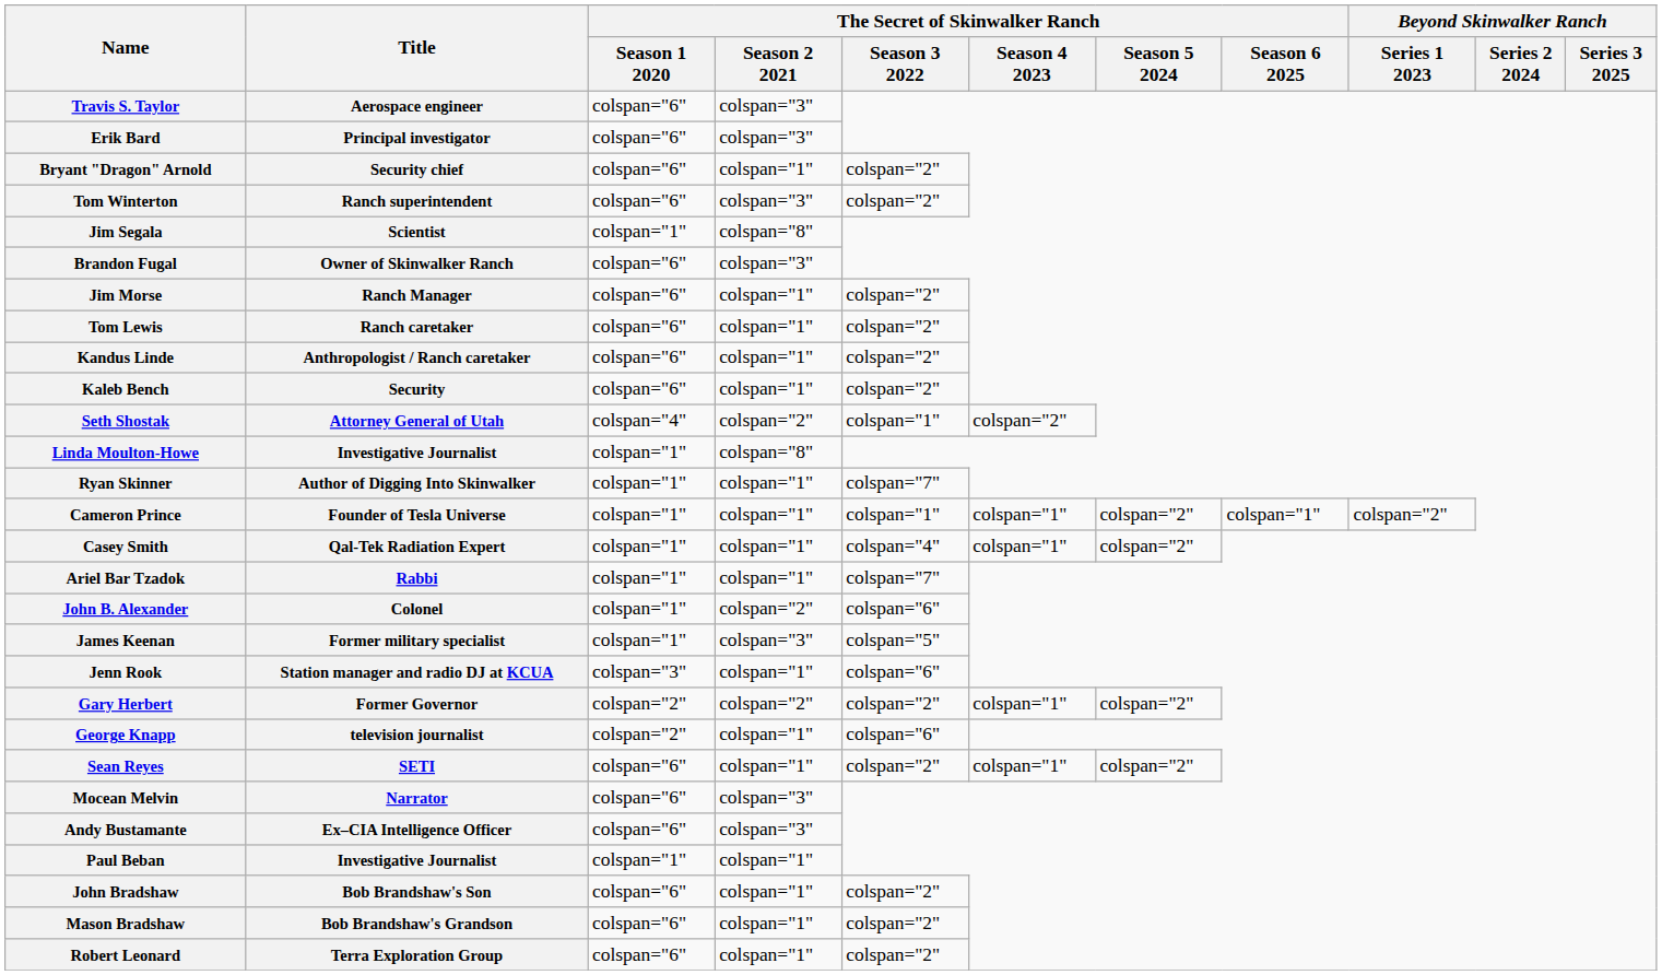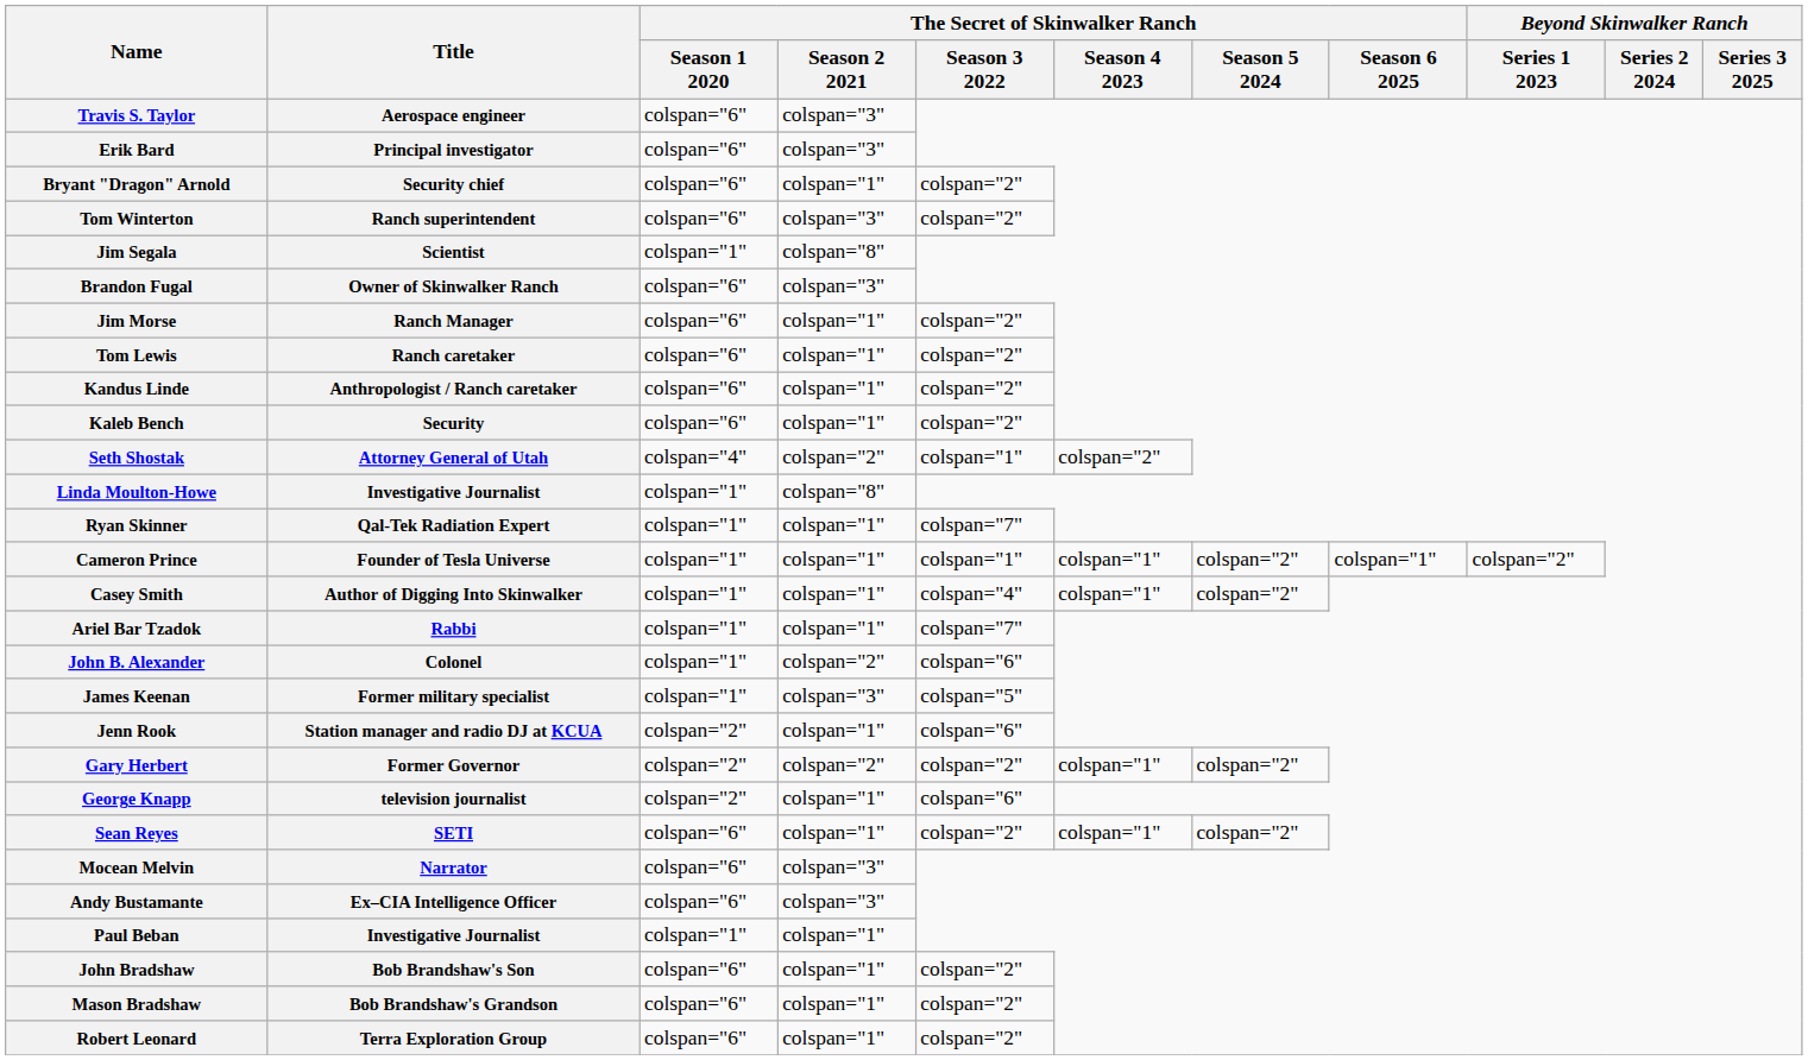Ryan Skinner | Title: Author of Digging Into Skinwalker -> Qal-Tek Radiation Expert
Casey Smith | Title: Qal-Tek Radiation Expert -> Author of Digging Into Skinwalker
Jenn Rook | The Secret of Skinwalker Ranch / Season 1 2020: colspan="3" -> colspan="2"
